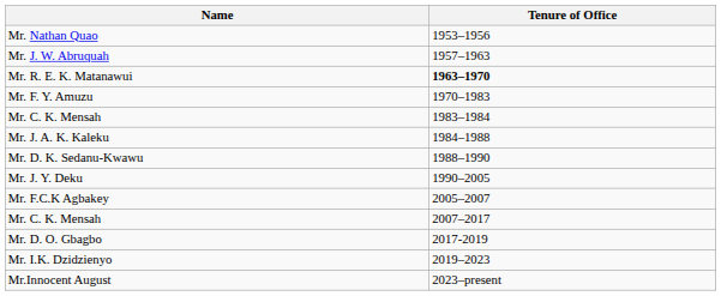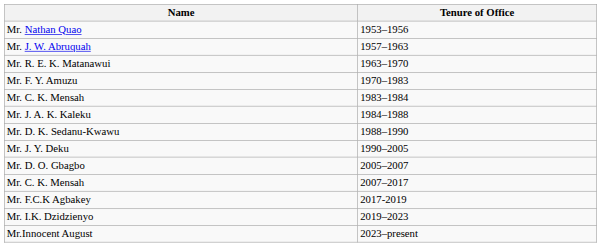row 4 | Tenure of Office: bold -> normal
row 10 | Name: Mr. F.C.K Agbakey -> Mr. D. O. Gbagbo
row 12 | Name: Mr. D. O. Gbagbo -> Mr. F.C.K Agbakey
